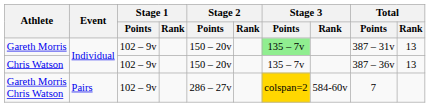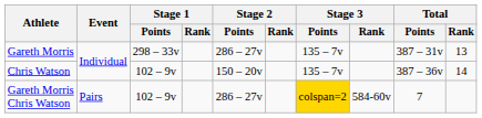Gareth Morris | Stage 1 / Points: 102 – 9v -> 298 – 33v
Gareth Morris | Stage 2 / Points: 150 – 20v -> 286 – 27v
Gareth Morris | Stage 3 / Points: lightgreen background -> no background
Chris Watson | Total / Rank: 13 -> 14
